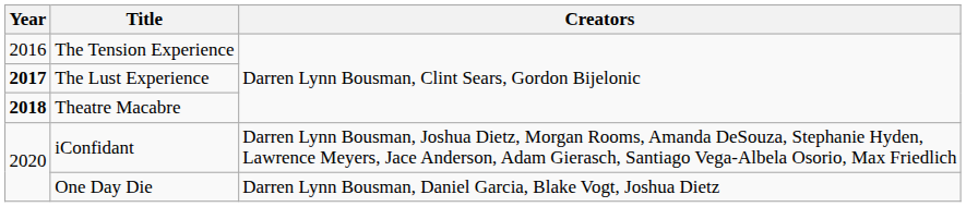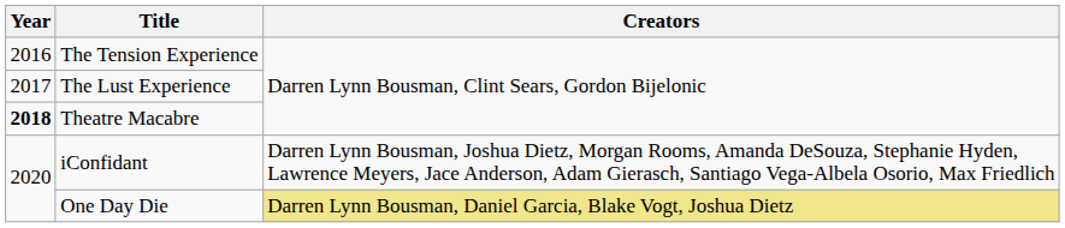The Lust Experience | Year: bold -> normal
One Day Die | Creators: no background -> khaki background
